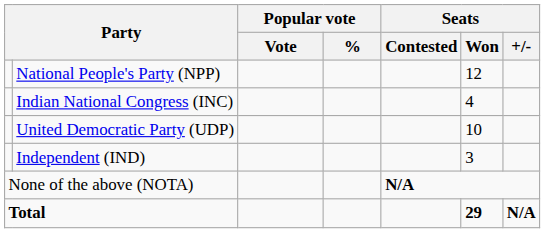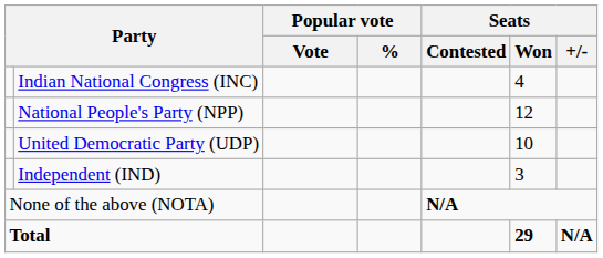rows swapped: Indian National Congress (INC) <-> National People's Party (NPP)
